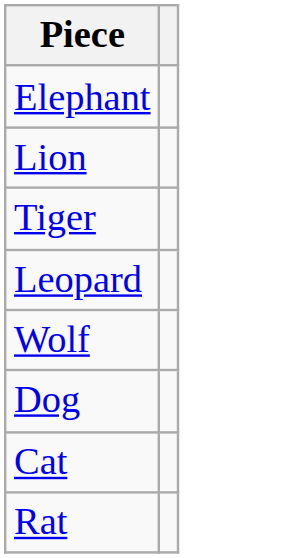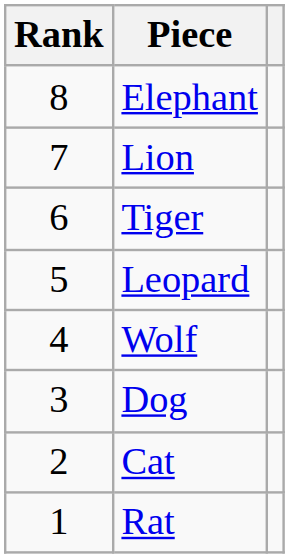+ column: Rank | 8 | 7 | 6 | 5 | 4 | 3 | 2 | 1
